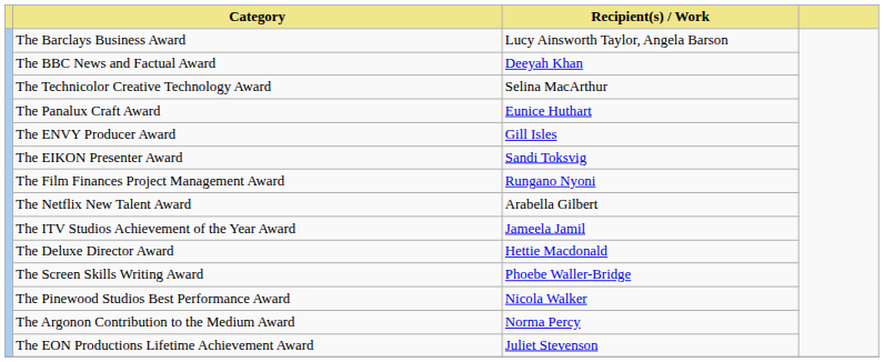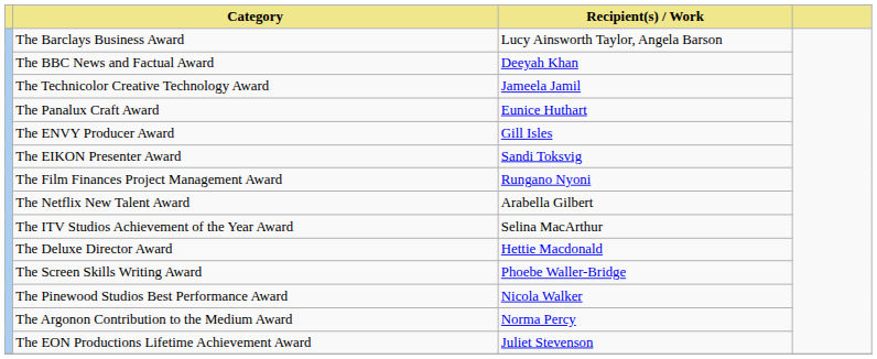The Technicolor Creative Technology Award | Recipient(s) / Work: Selina MacArthur -> Jameela Jamil
The ITV Studios Achievement of the Year Award | Recipient(s) / Work: Jameela Jamil -> Selina MacArthur
